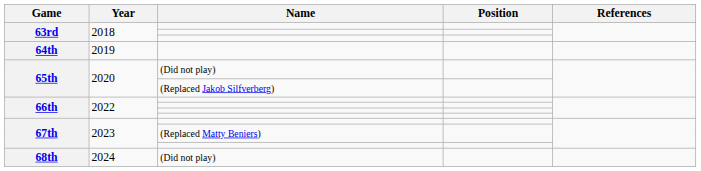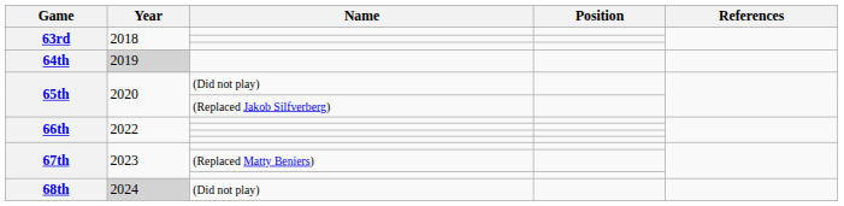64th | Year: no background -> lightgrey background
68th | Year: no background -> lightgrey background
